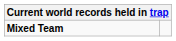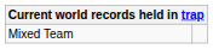Mixed Team | column 1: bold -> normal
